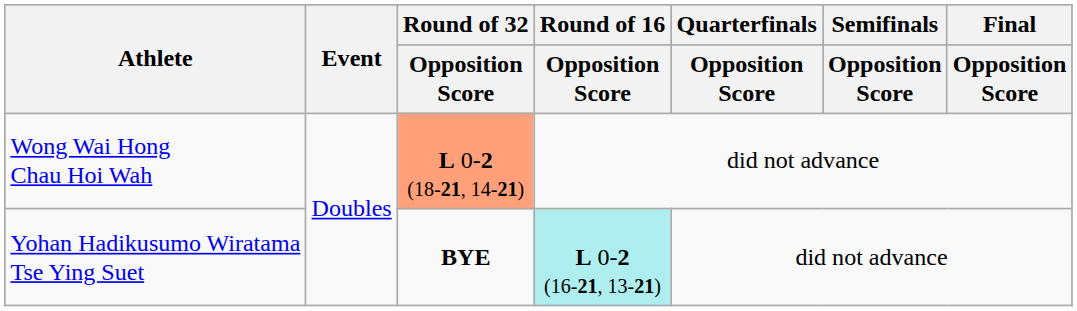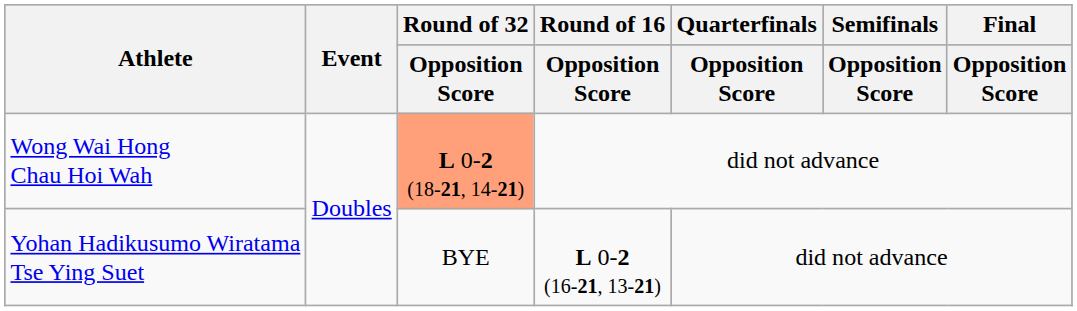Yohan Hadikusumo Wiratama Tse Ying Suet | Round of 32 / Opposition Score: bold -> normal
Yohan Hadikusumo Wiratama Tse Ying Suet | Round of 16 / Opposition Score: paleturquoise background -> no background
